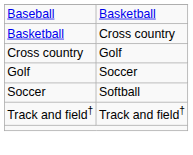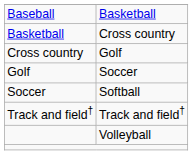+ row: Volleyball
